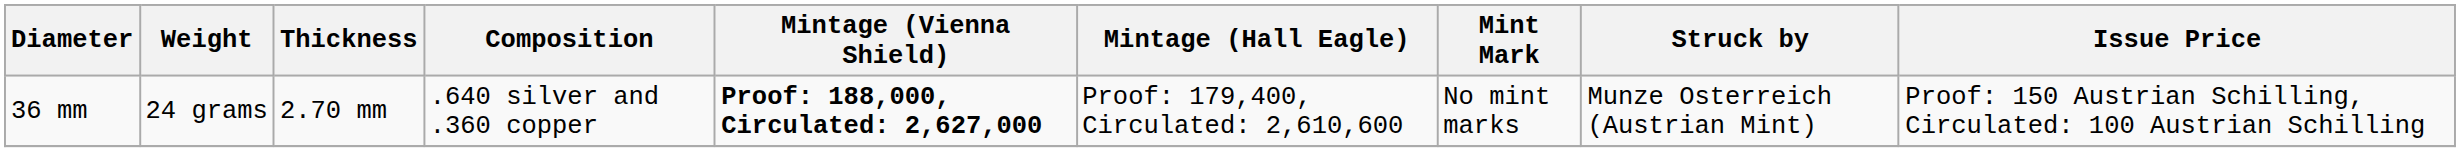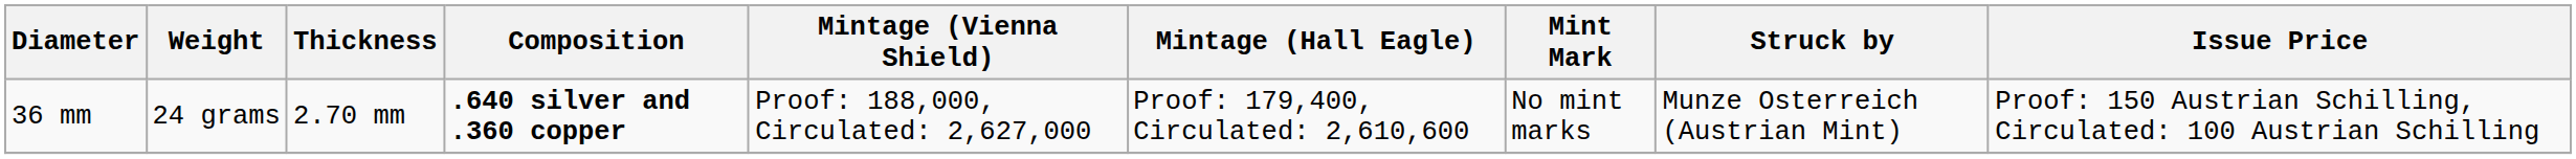36 mm | Composition: normal -> bold
36 mm | Mintage (Vienna Shield): bold -> normal
